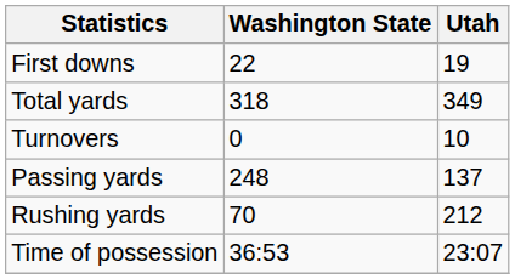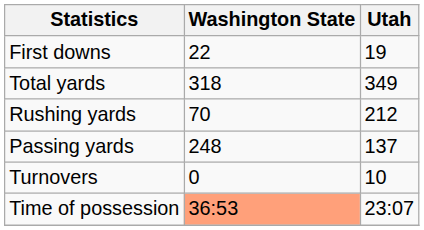rows swapped: Rushing yards <-> Turnovers
Time of possession | Washington State: no background -> lightsalmon background
